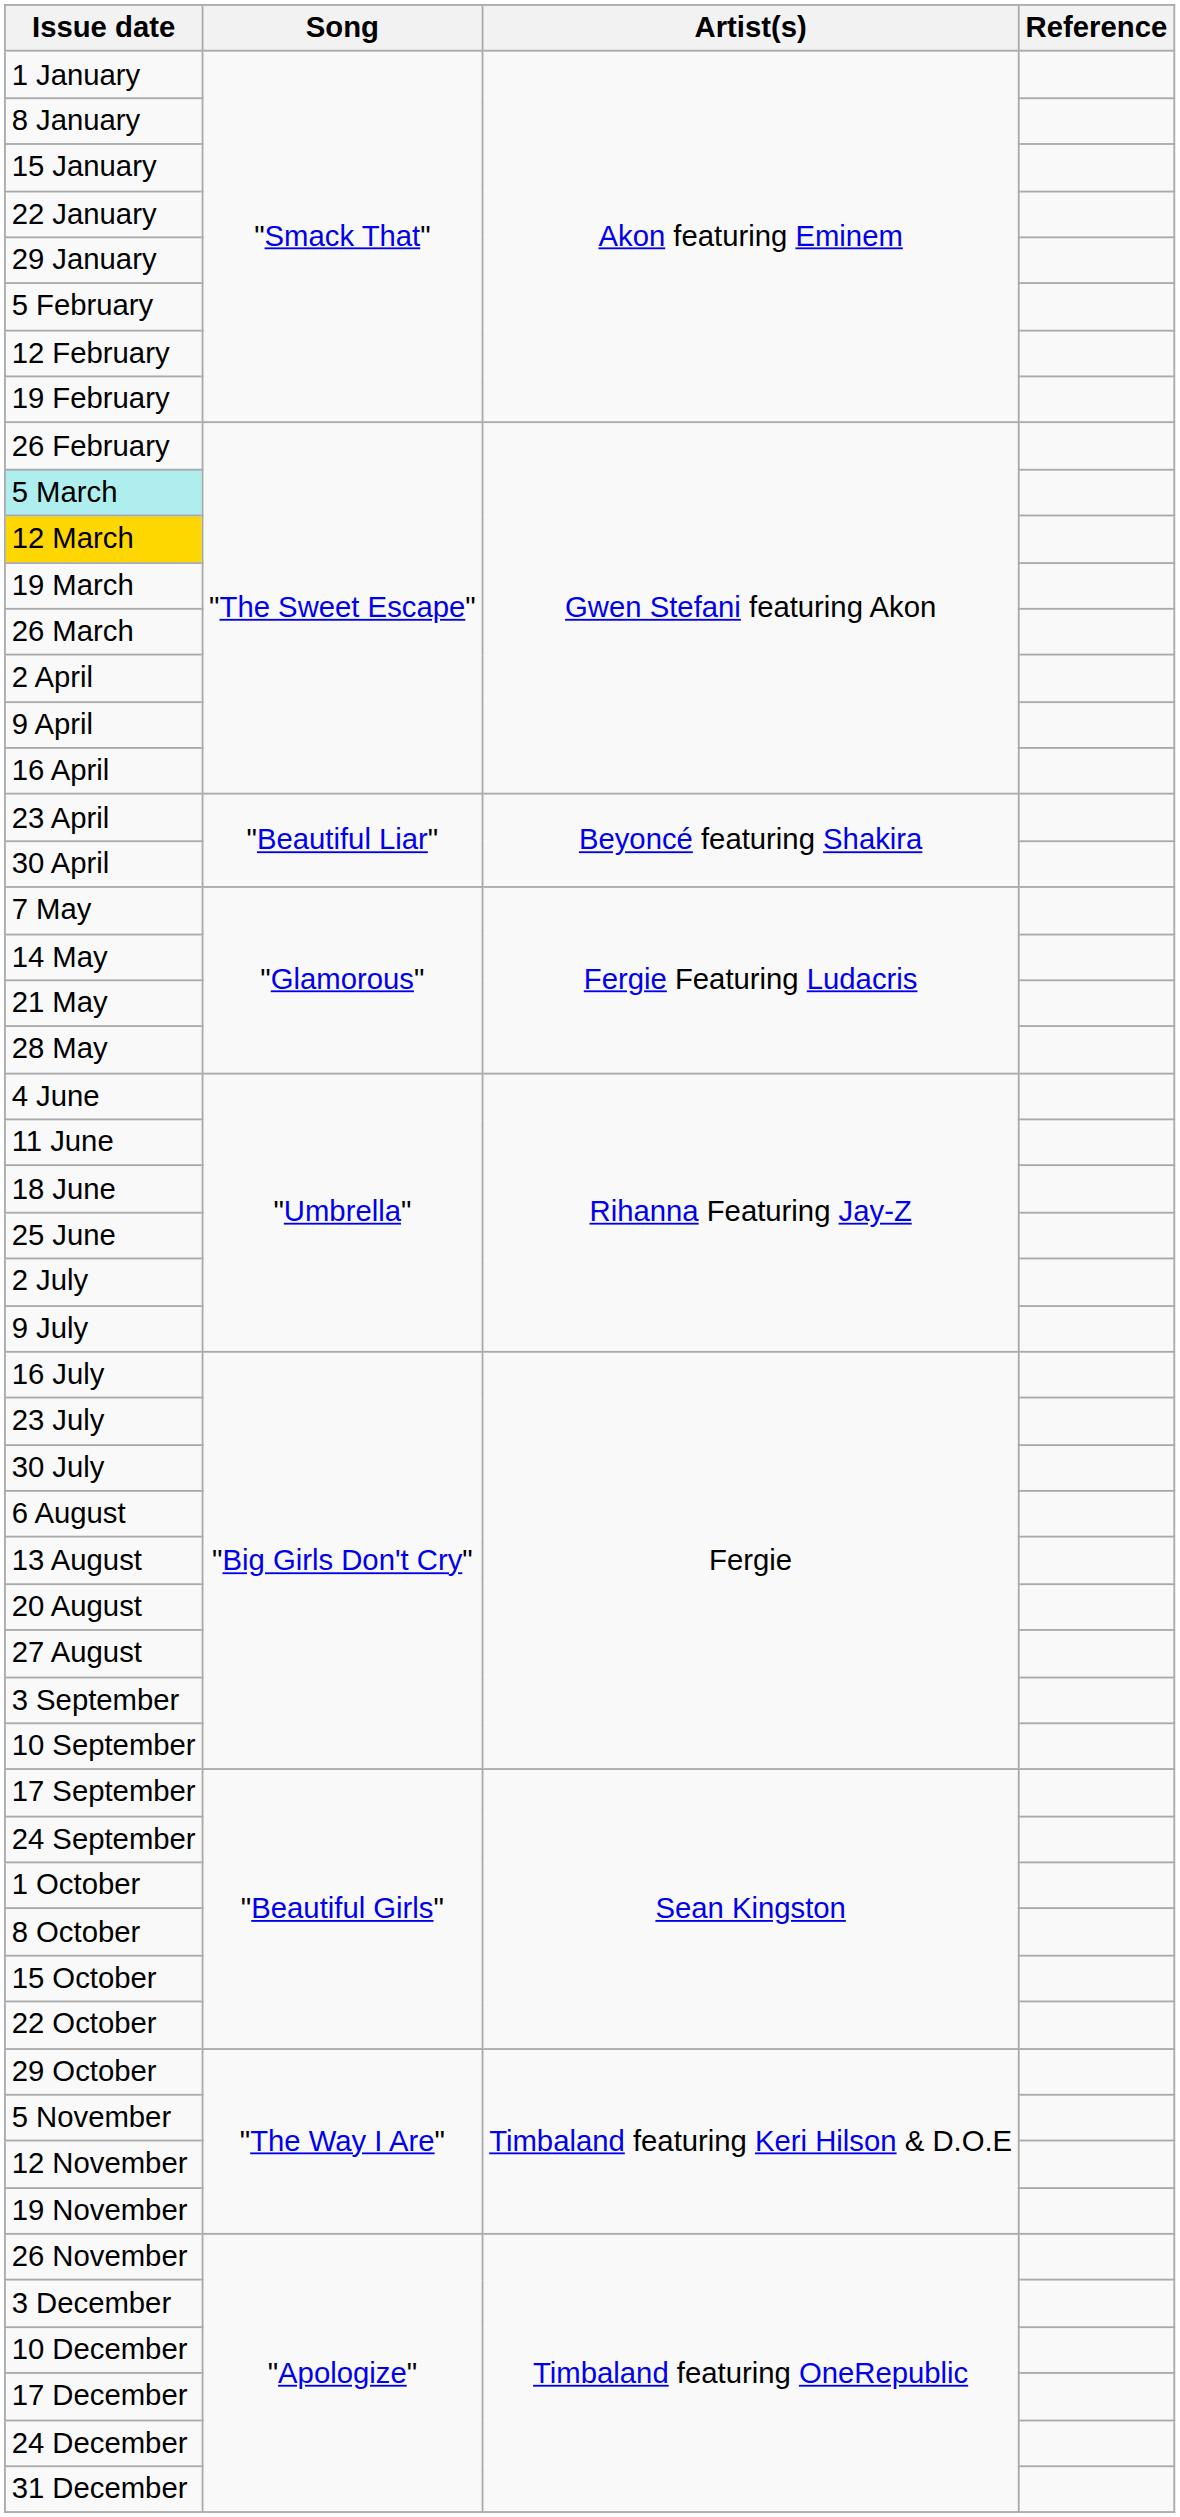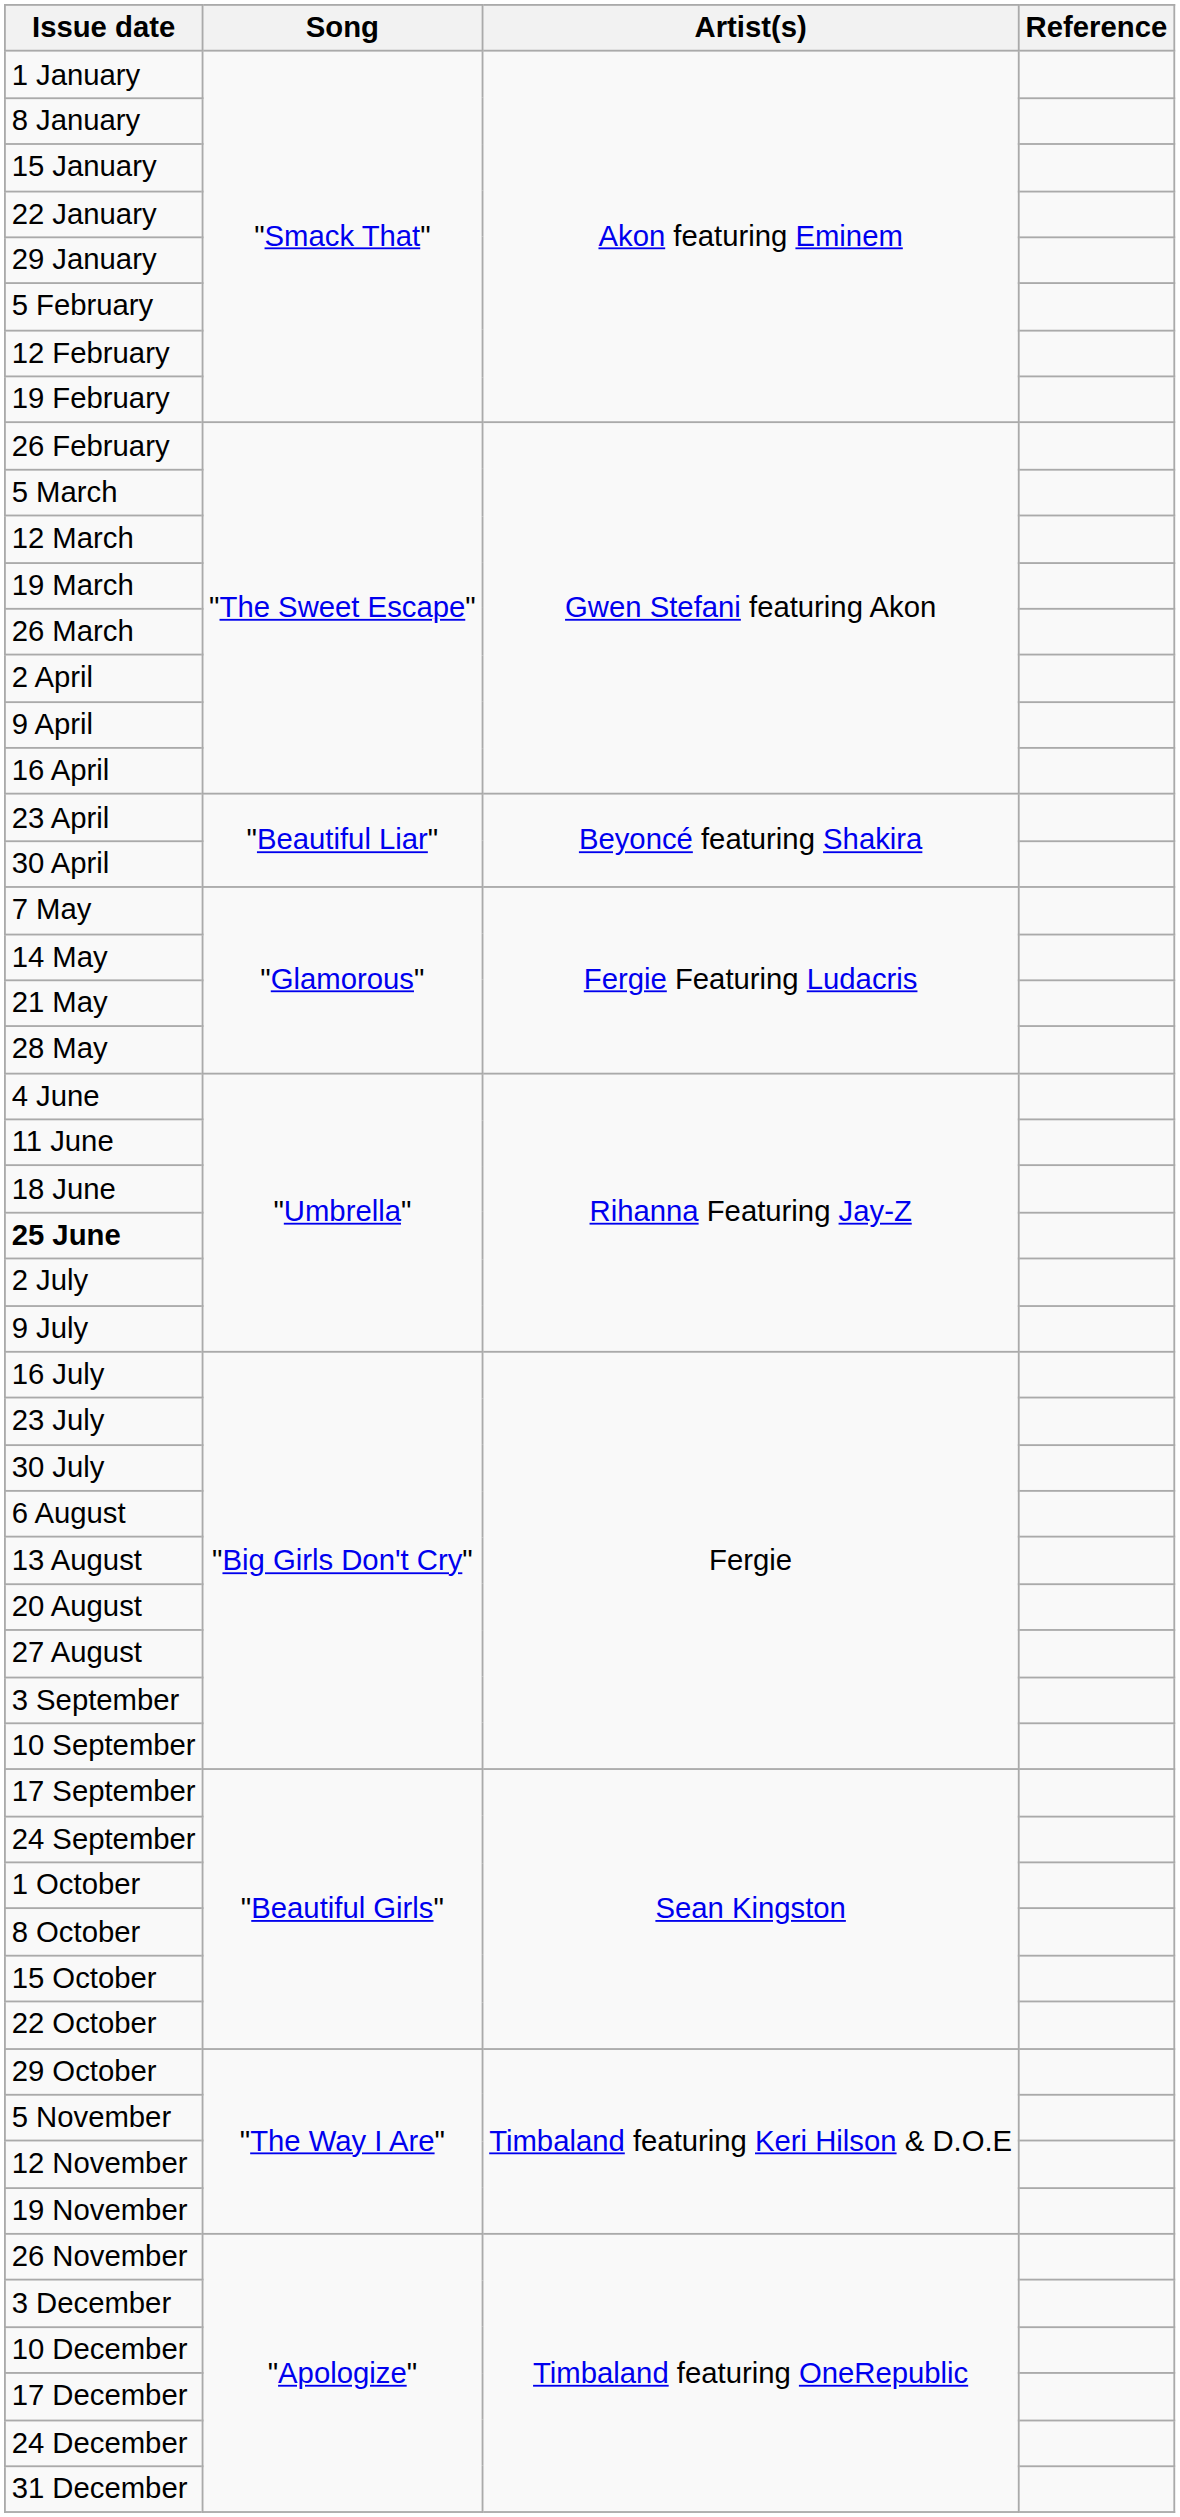5 March | Issue date: paleturquoise background -> no background
12 March | Issue date: gold background -> no background
25 June | Issue date: normal -> bold
